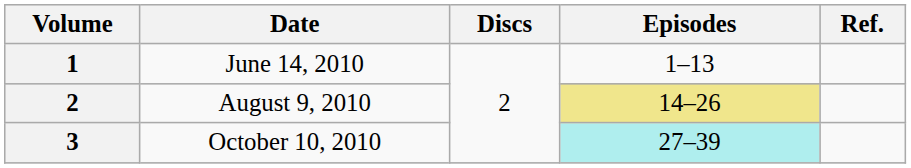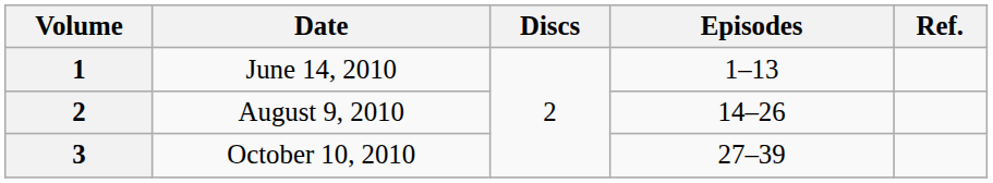August 9, 2010 | Episodes: khaki background -> no background
October 10, 2010 | Episodes: paleturquoise background -> no background
